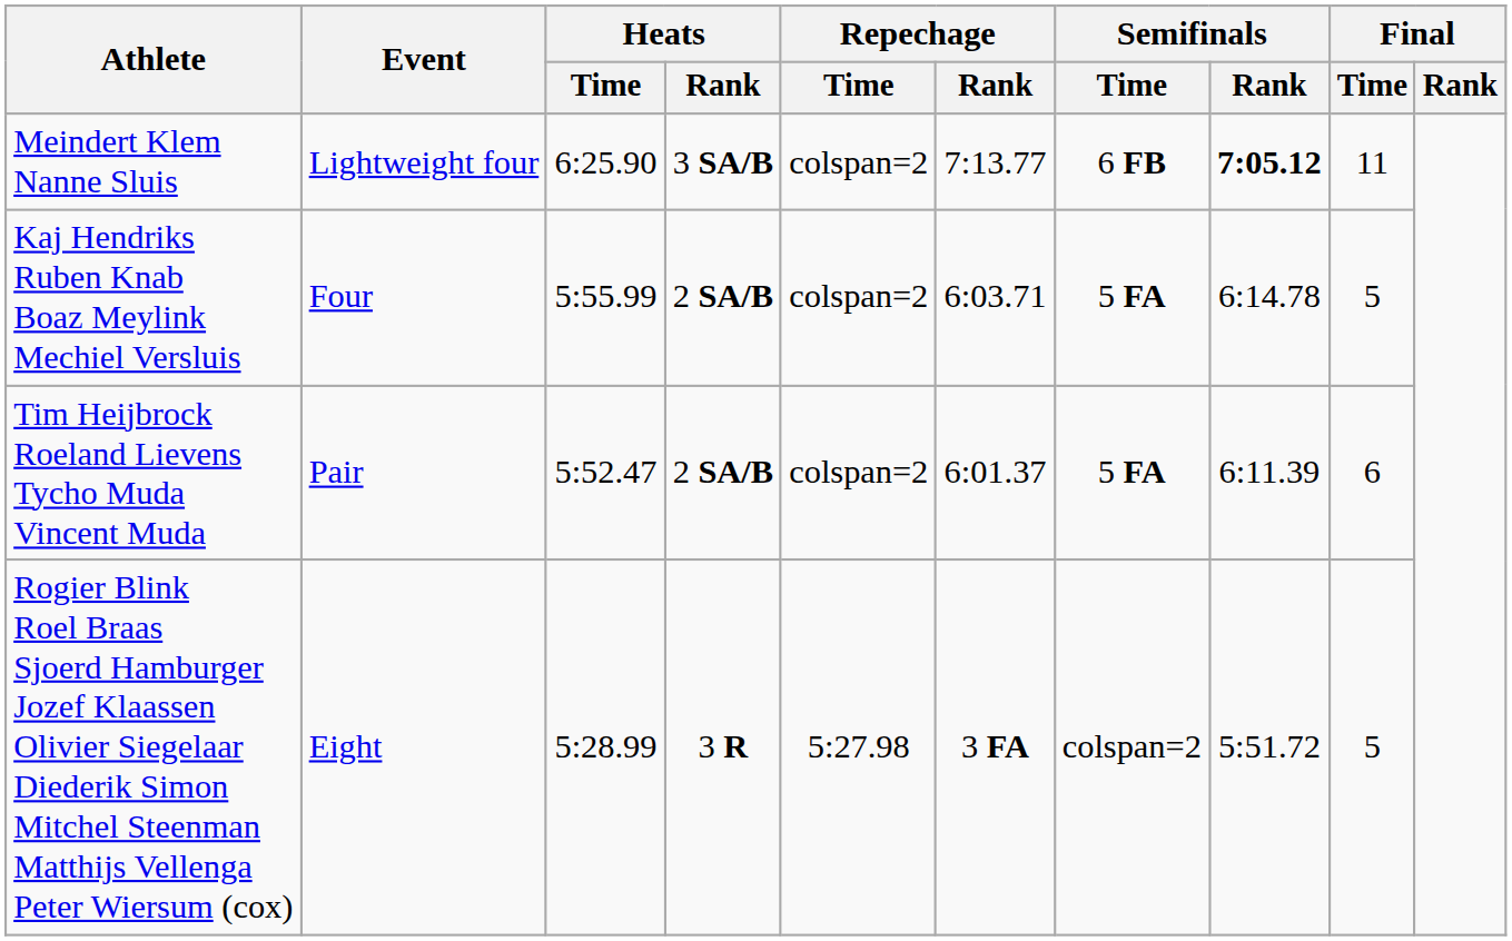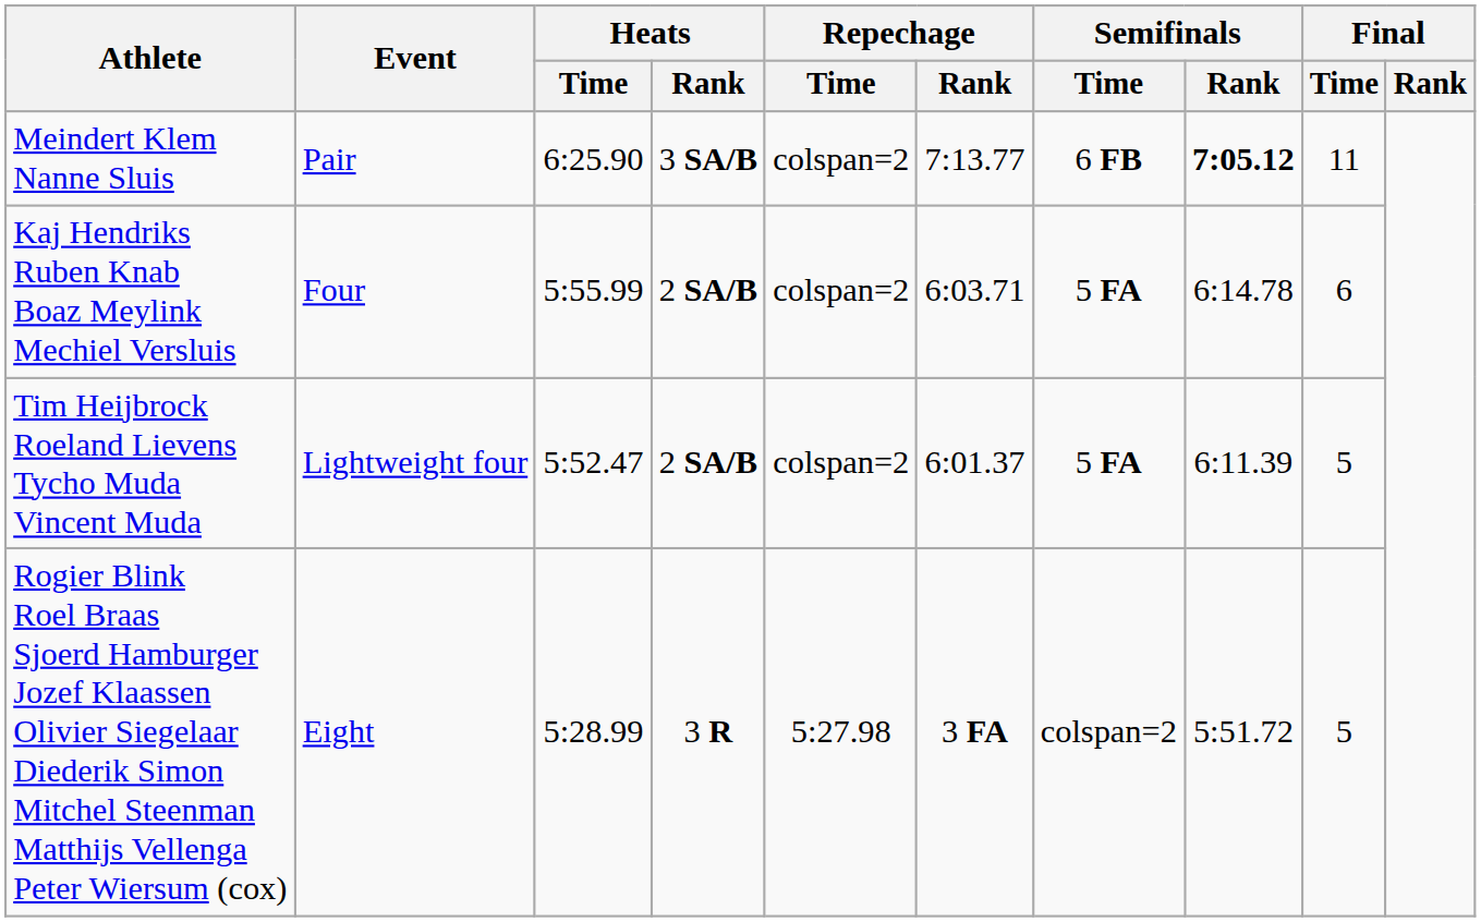Meindert Klem Nanne Sluis | Event: Lightweight four -> Pair
Kaj Hendriks Ruben Knab Boaz Meylink Mechiel Versluis | Final / Time: 5 -> 6
Tim Heijbrock Roeland Lievens Tycho Muda Vincent Muda | Event: Pair -> Lightweight four
Tim Heijbrock Roeland Lievens Tycho Muda Vincent Muda | Final / Time: 6 -> 5
